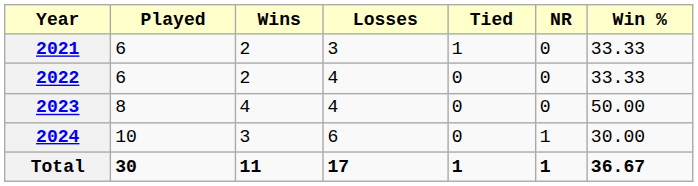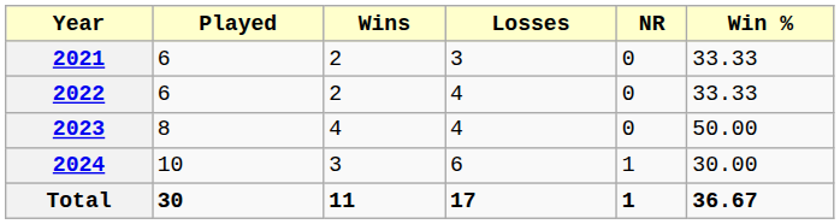- column: Tied | 1 | 0 | 0 | 0 | 1
